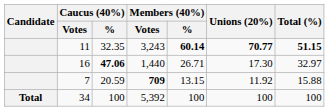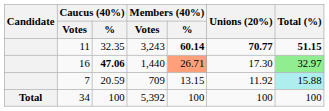16 | Members (40%) / %: no background -> lightsalmon background
16 | Total (%): no background -> lightgreen background
7 | Members (40%) / Votes: bold -> normal
7 | Total (%): no background -> paleturquoise background
